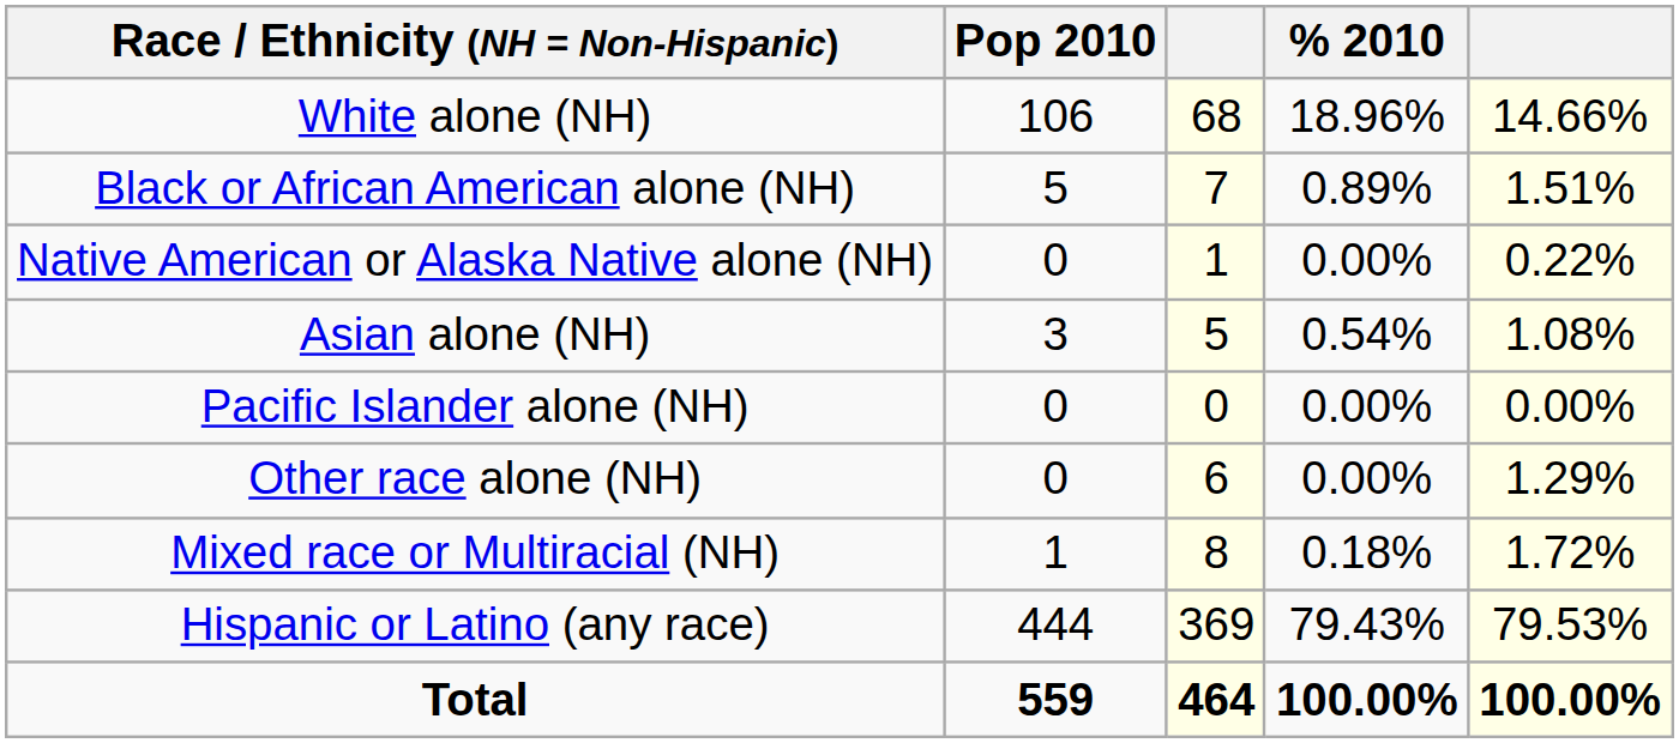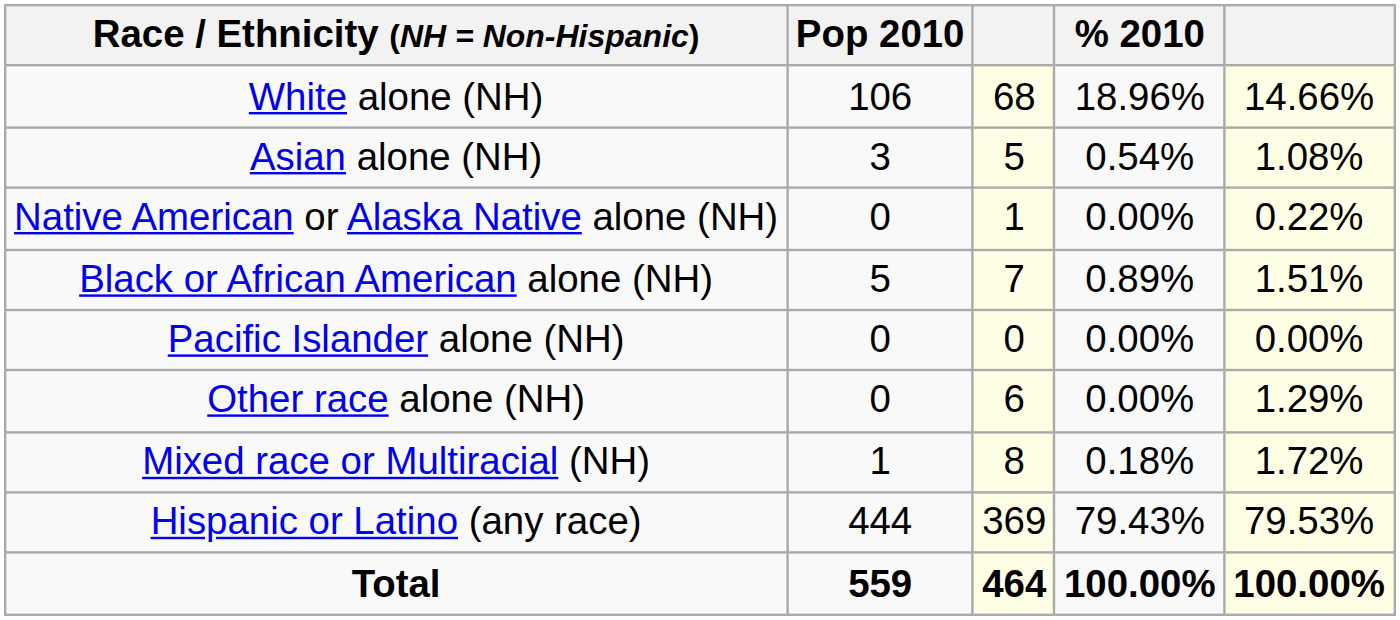rows swapped: Black or African American alone (NH) <-> Asian alone (NH)
